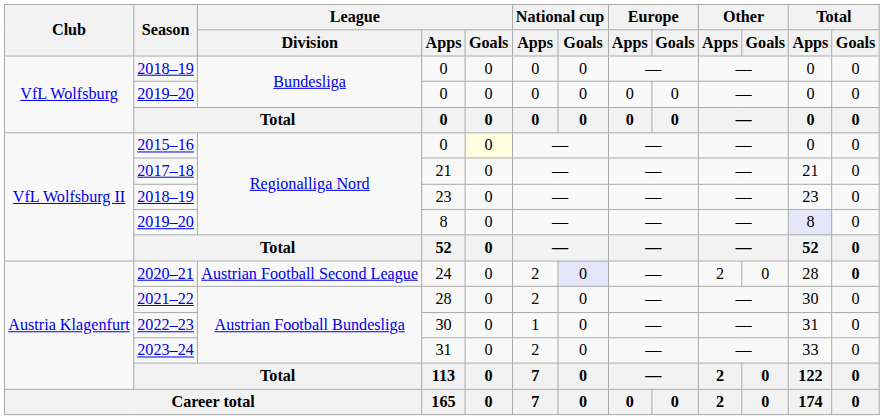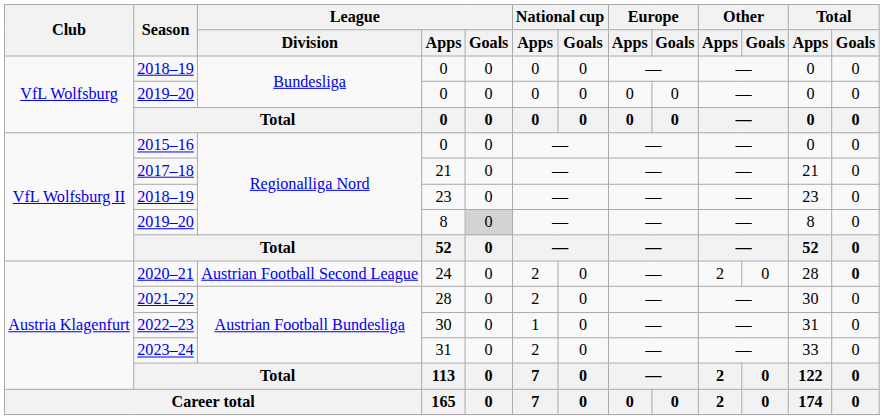2015–16 | League / Goals: lightyellow background -> no background
2019–20 / 8 | League / Goals: no background -> lightgrey background
2019–20 / 8 | Total / Apps: lavender background -> no background
2020–21 | National cup / Goals: lavender background -> no background
